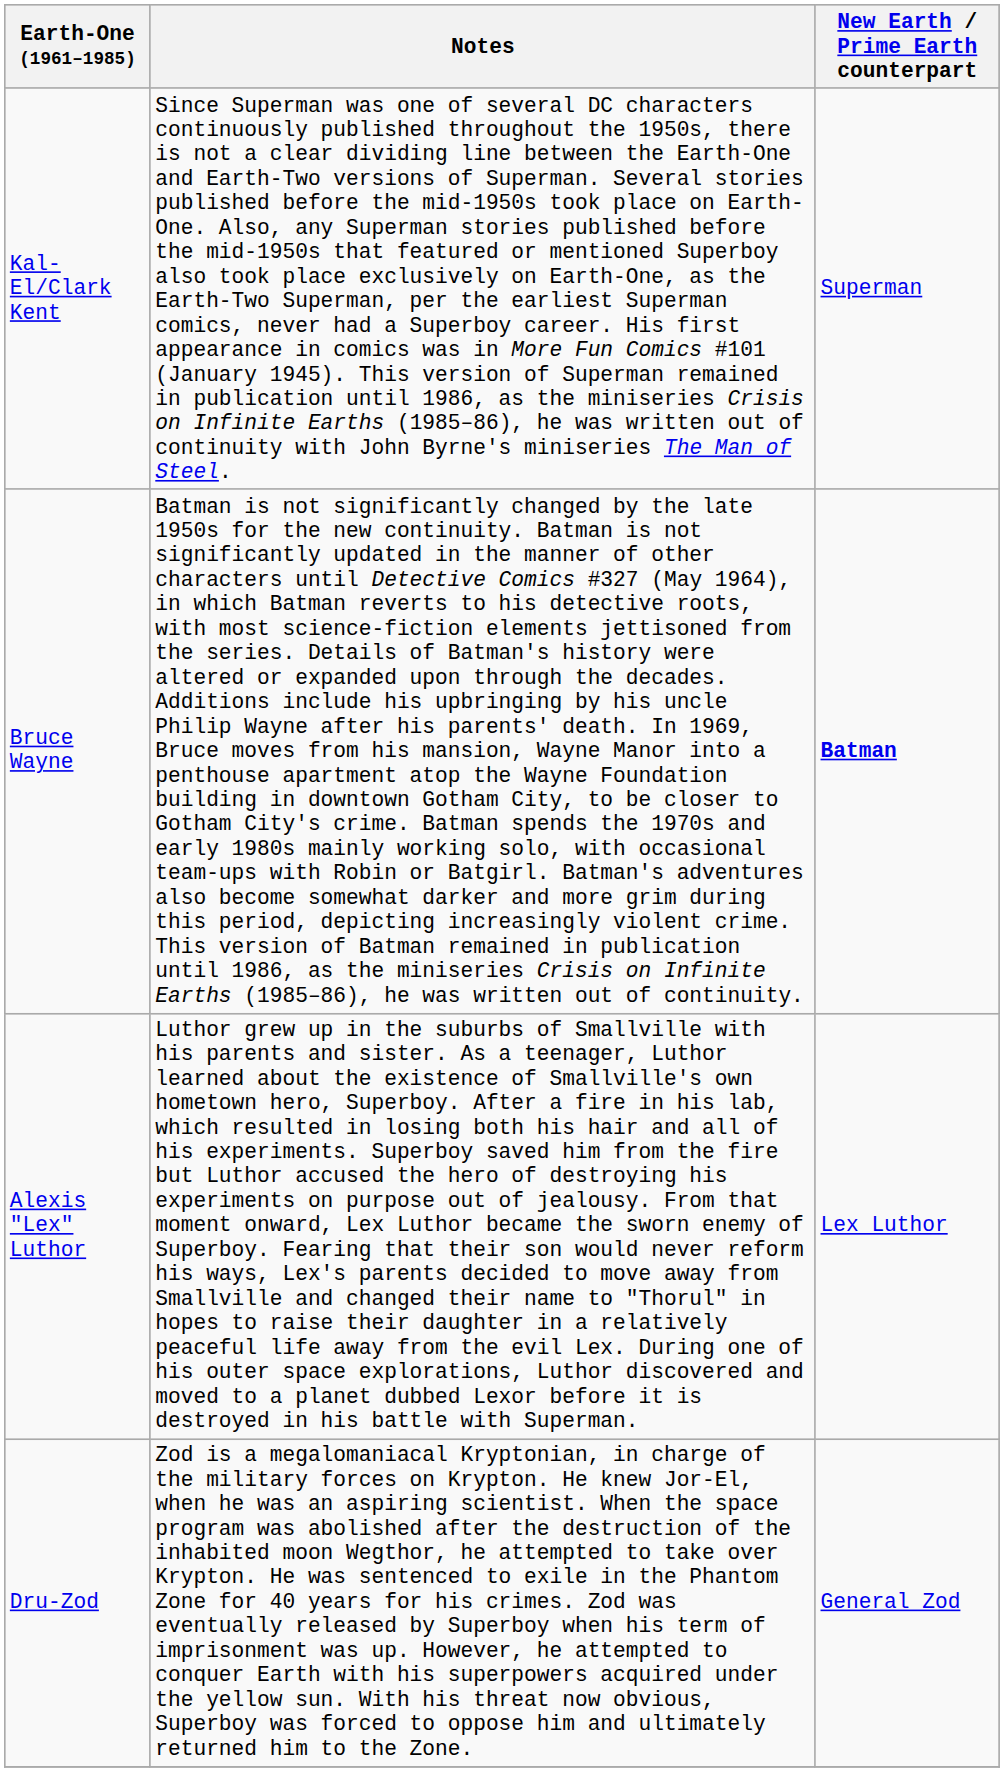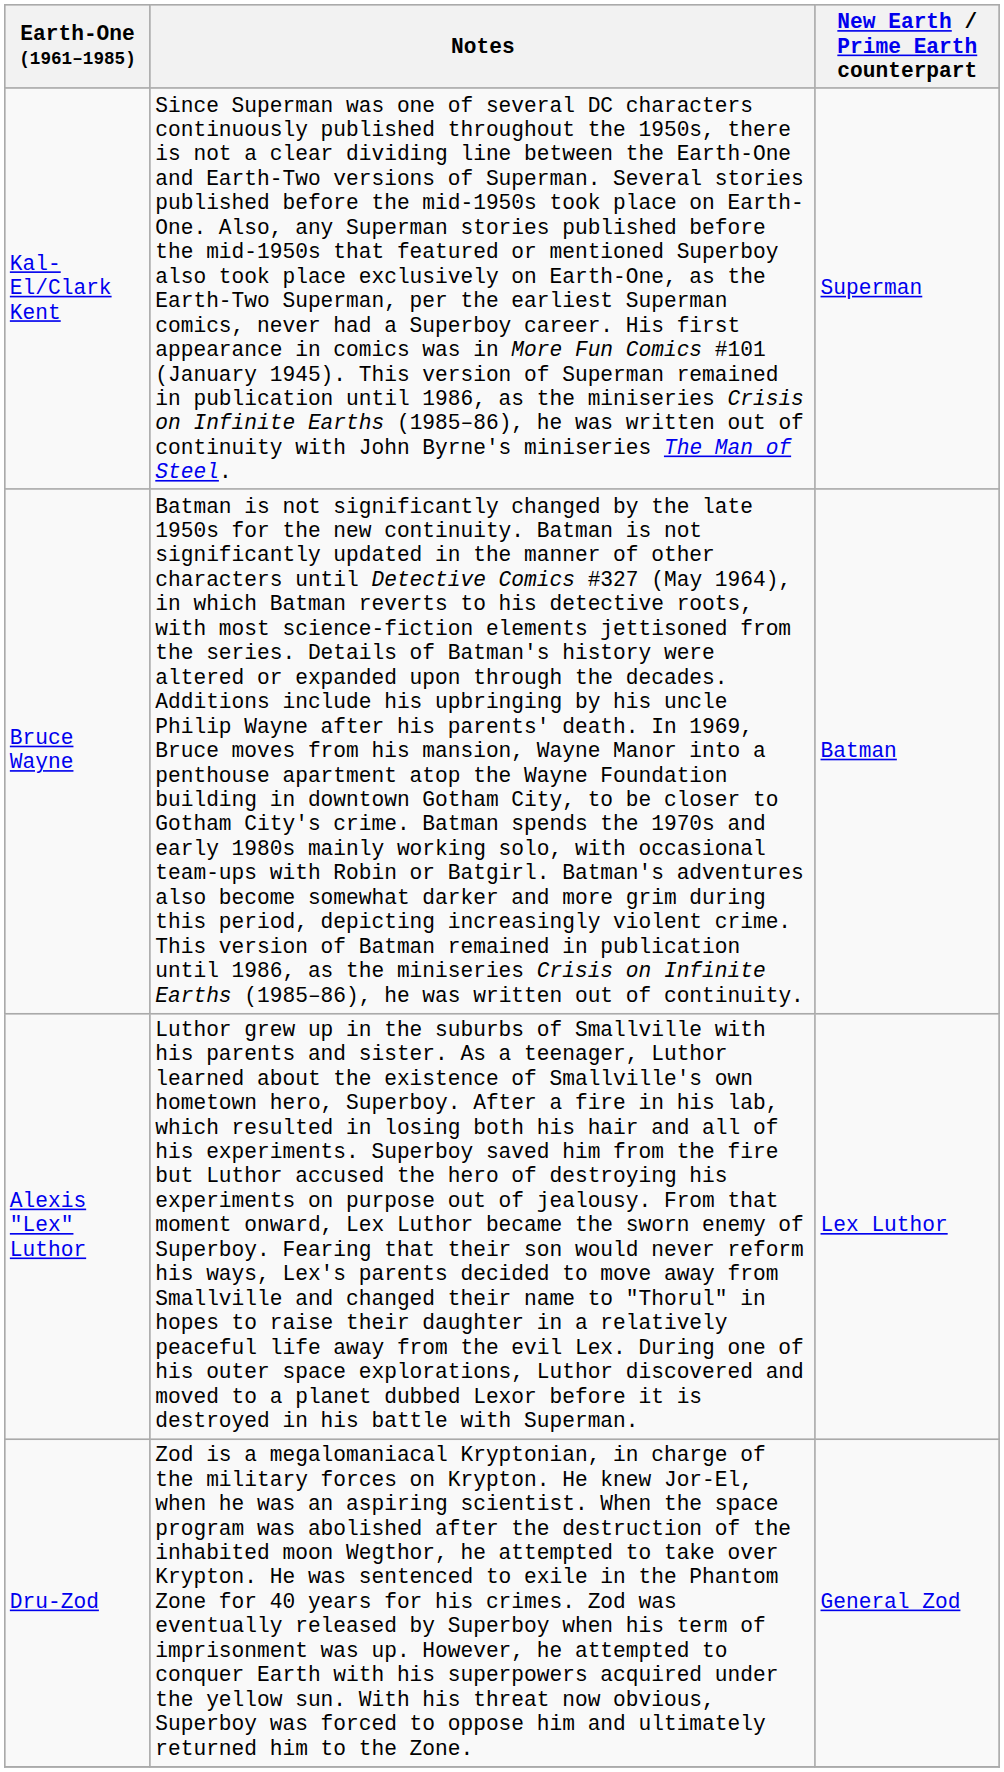Bruce Wayne | New Earth / Prime Earth counterpart: bold -> normal
